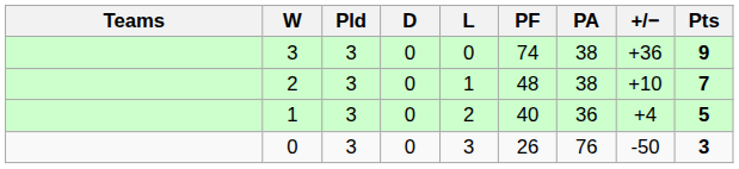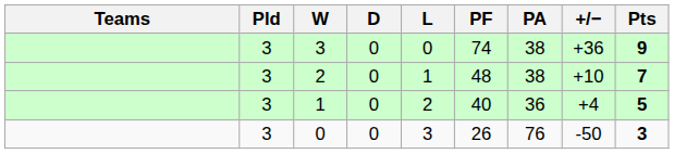columns swapped: Pld <-> W
